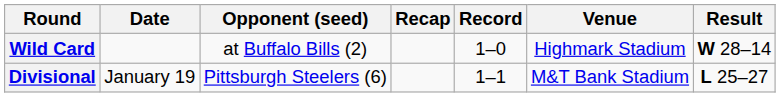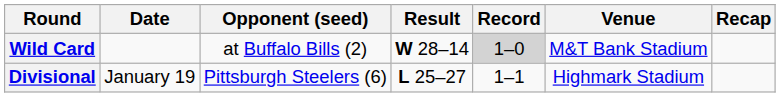columns swapped: Result <-> Recap
Wild Card | Record: no background -> lightgrey background
Wild Card | Venue: Highmark Stadium -> M&T Bank Stadium
Divisional | Venue: M&T Bank Stadium -> Highmark Stadium
